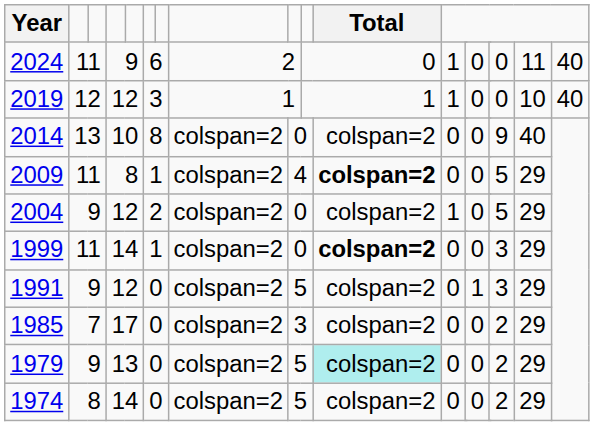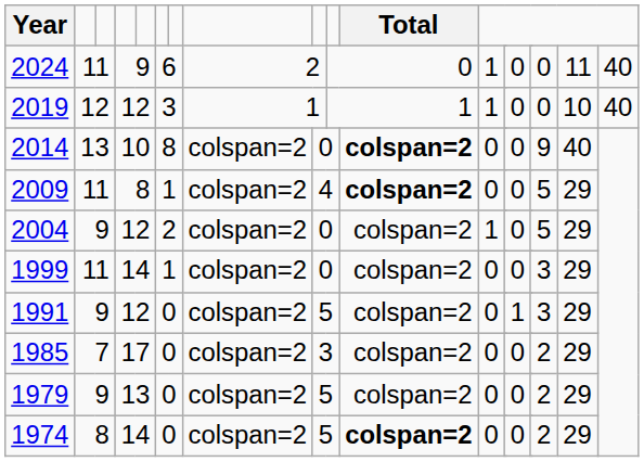2014 | Total: normal -> bold
1999 | Total: bold -> normal
1979 | Total: paleturquoise background -> no background
1974 | Total: normal -> bold
